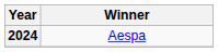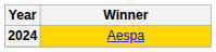2024 | Winner: no background -> gold background
